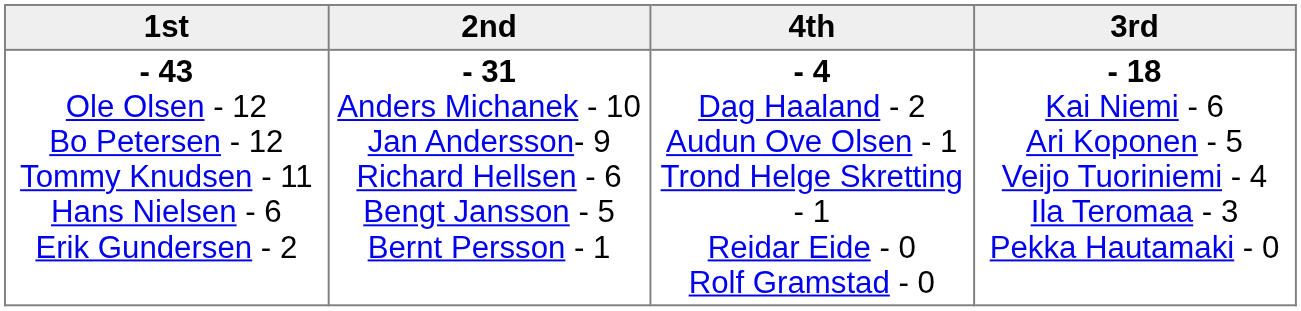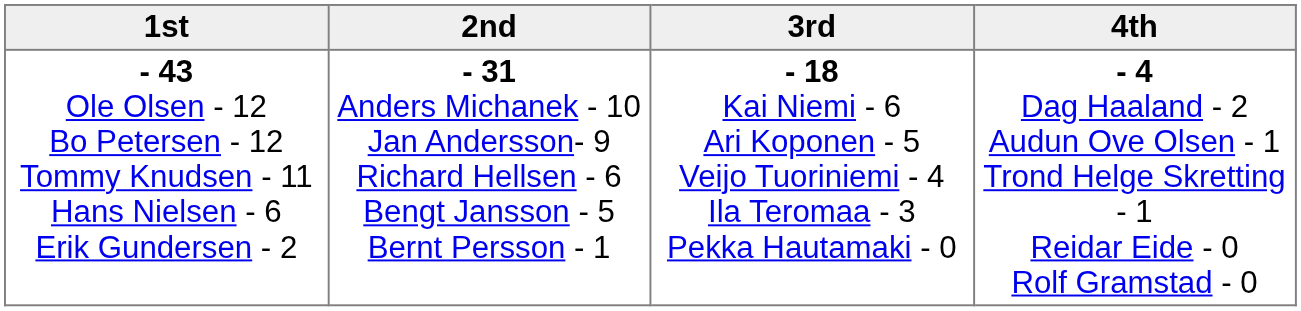columns swapped: 3rd <-> 4th
